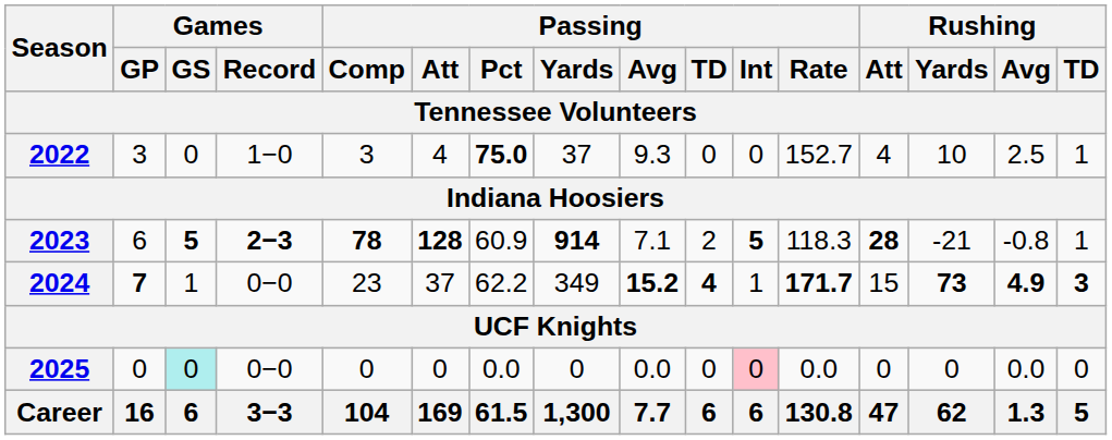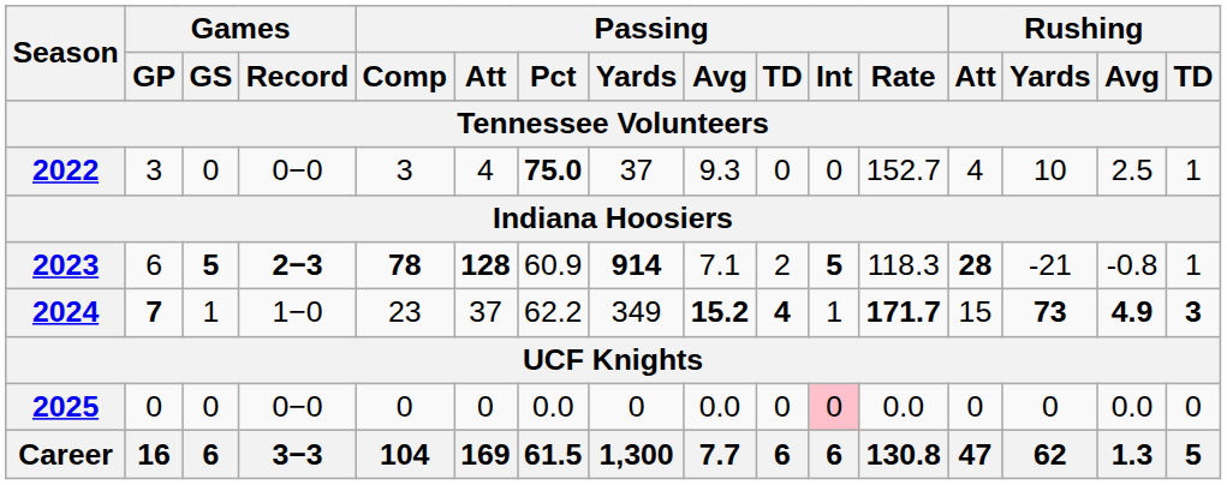2022 | Games / Record / Tennessee Volunteers: 1−0 -> 0−0
2024 | Games / Record / Tennessee Volunteers: 0−0 -> 1−0
2025 | Games / GS / Tennessee Volunteers: paleturquoise background -> no background
